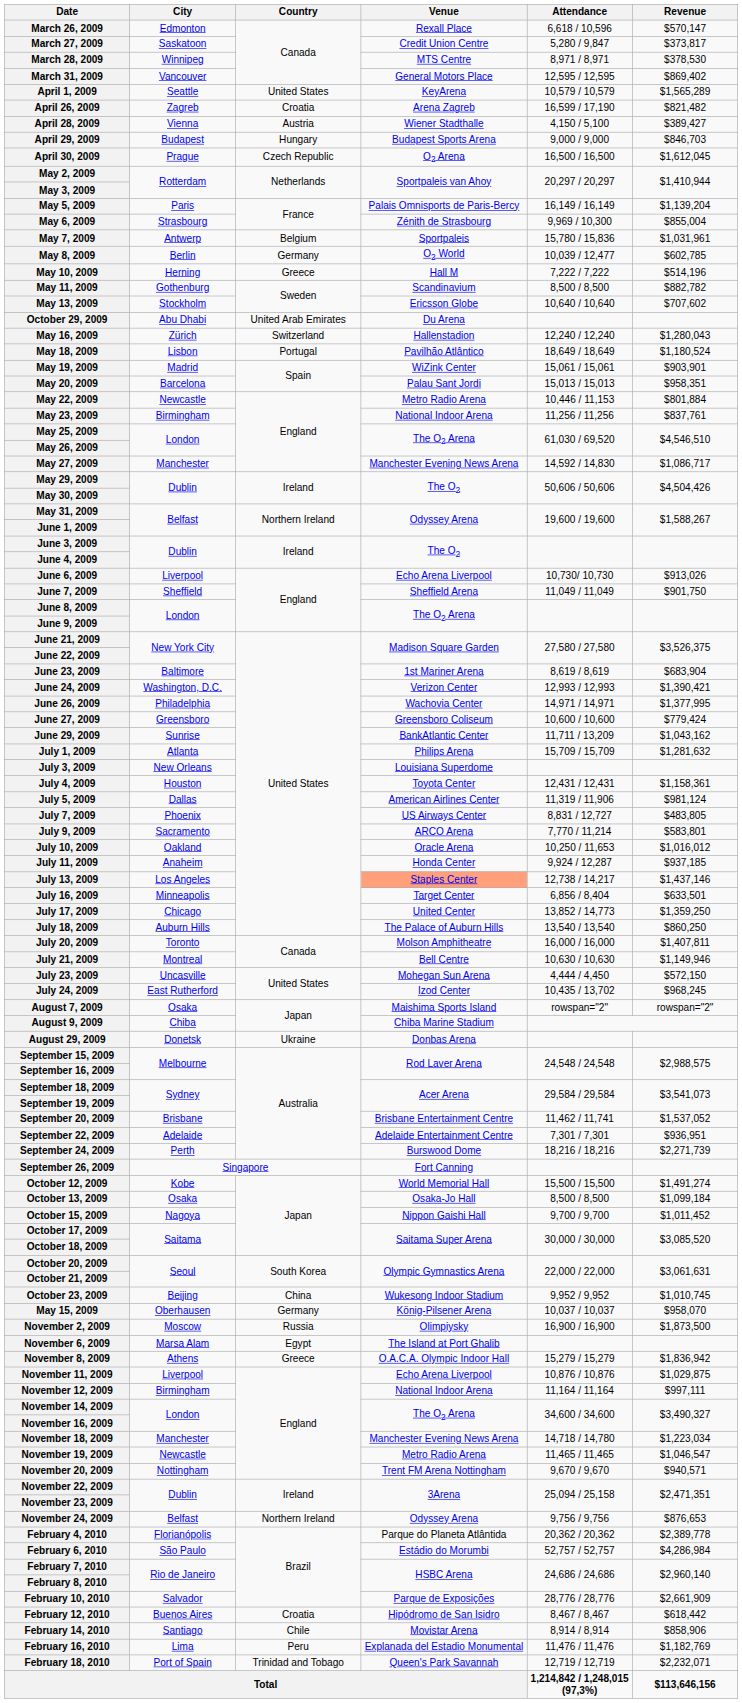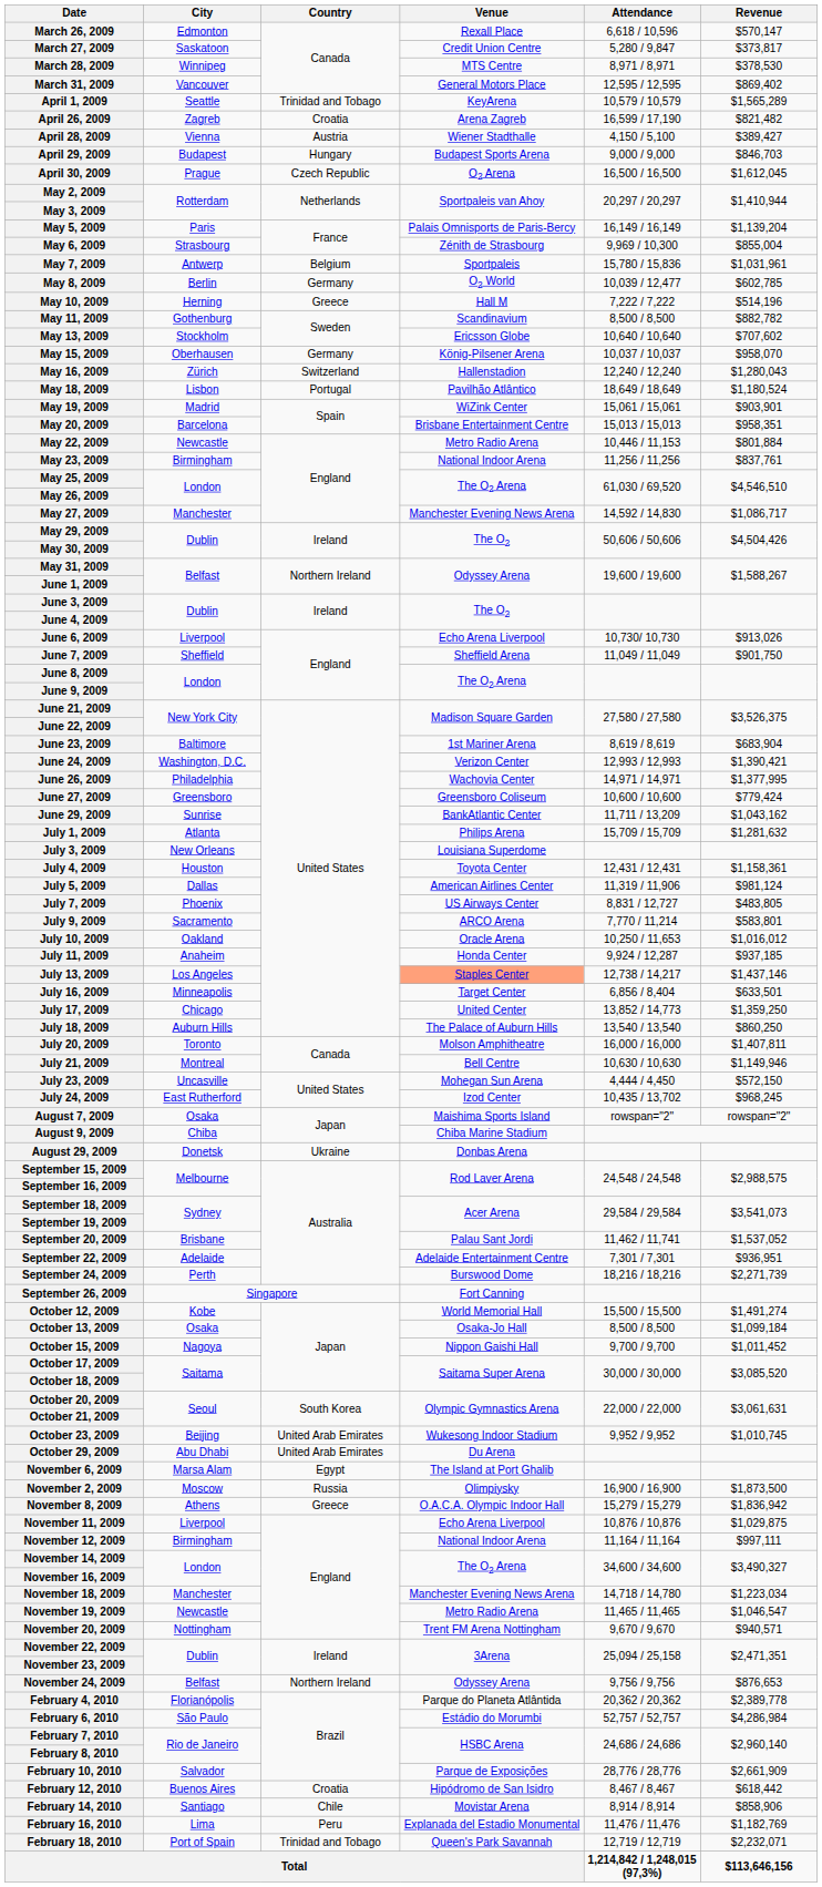April 1, 2009 | Country: United States -> Trinidad and Tobago
rows swapped: May 15, 2009 <-> October 29, 2009
May 20, 2009 | Venue: Palau Sant Jordi -> Brisbane Entertainment Centre
September 20, 2009 | Venue: Brisbane Entertainment Centre -> Palau Sant Jordi
October 23, 2009 | Country: China -> United Arab Emirates
rows swapped: November 2, 2009 <-> November 6, 2009
